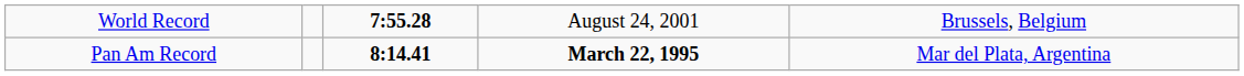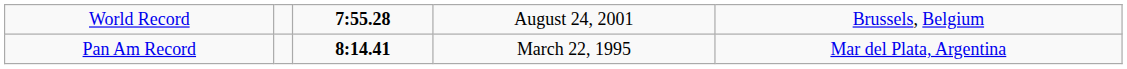Pan Am Record | column 4: bold -> normal
